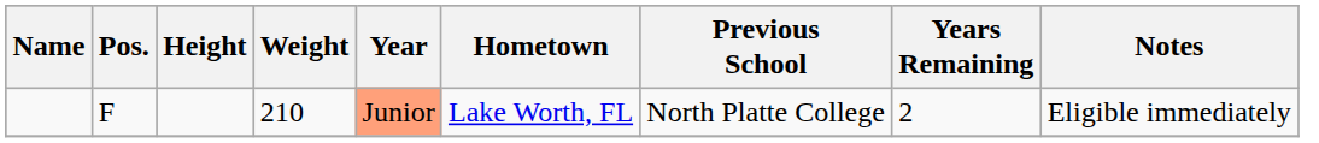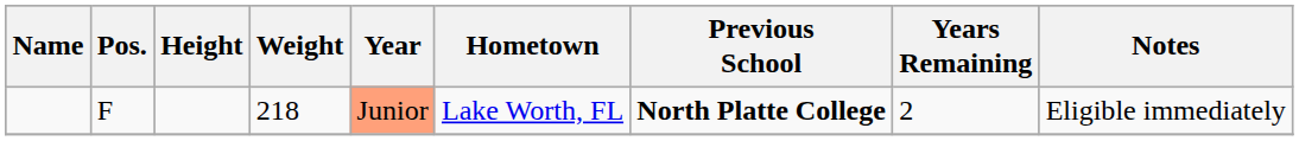row 2 | Weight: 210 -> 218
row 2 | Previous School: normal -> bold
